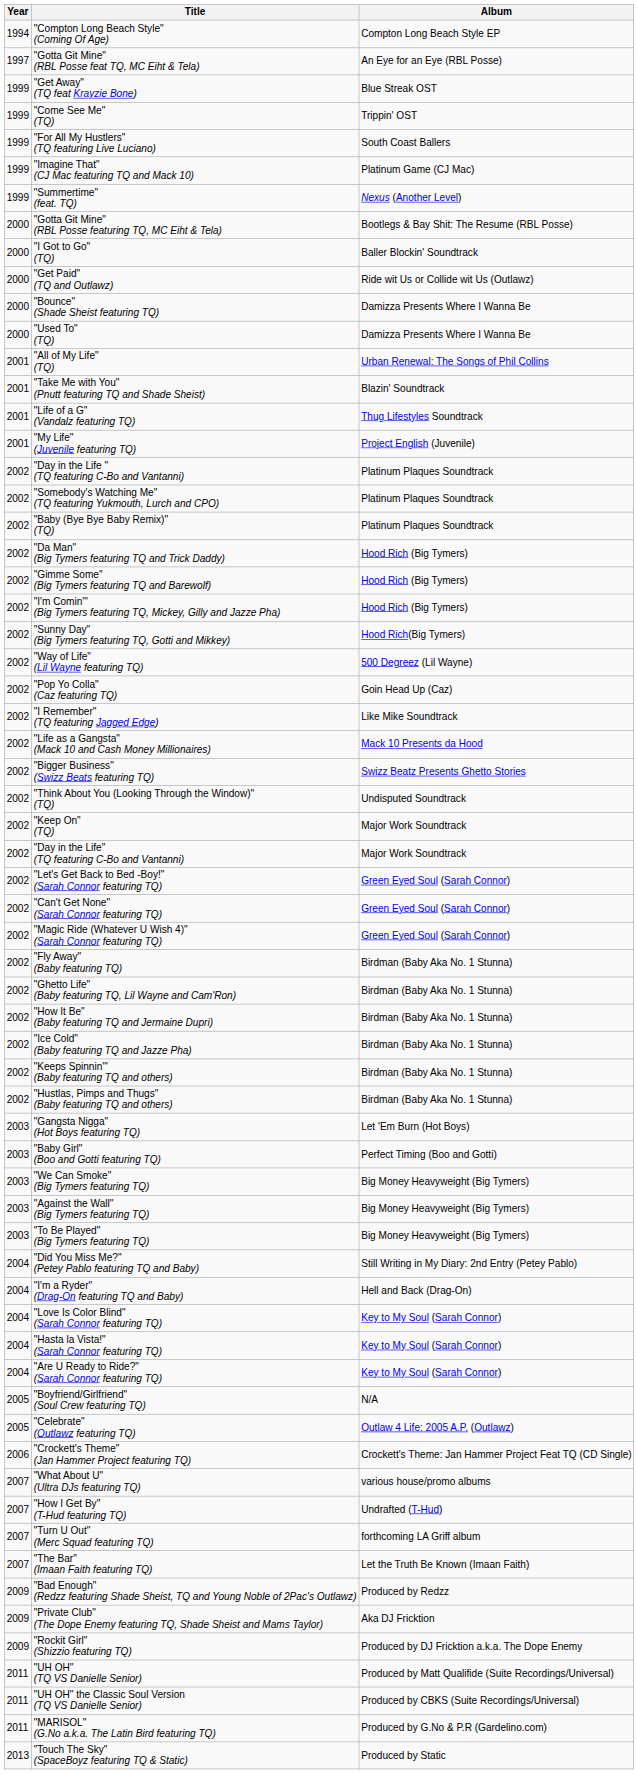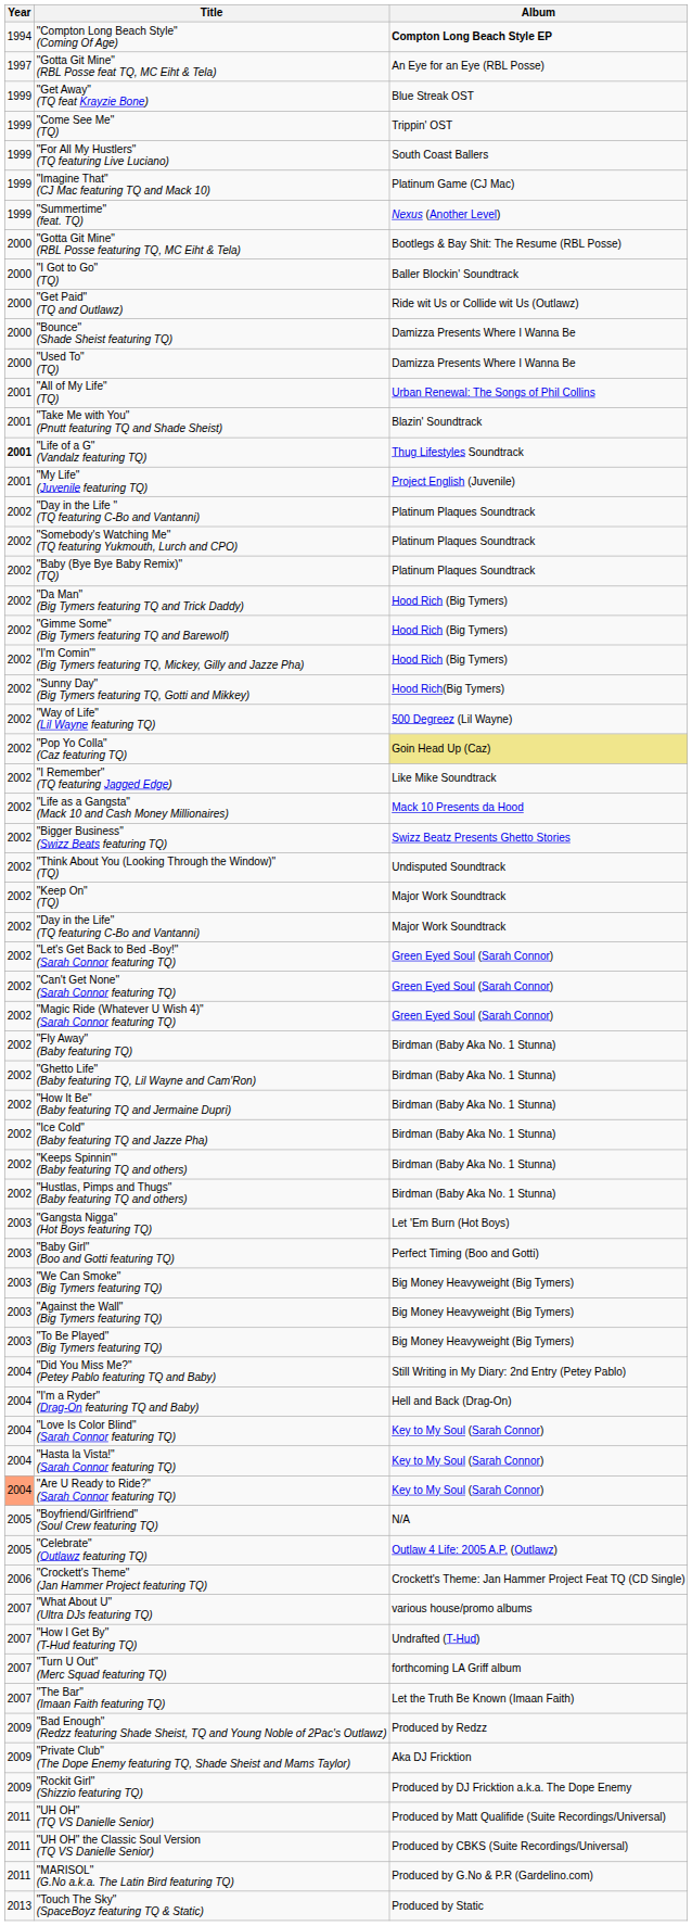"Compton Long Beach Style" (Coming Of Age) | Album: normal -> bold
"Life of a G" (Vandalz featuring TQ) | Year: normal -> bold
"Pop Yo Colla" (Caz featuring TQ) | Album: no background -> khaki background
"Are U Ready to Ride?" (Sarah Connor featuring TQ) | Year: no background -> lightsalmon background
